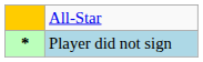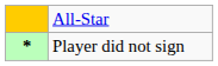* | column 2: lightblue background -> no background
